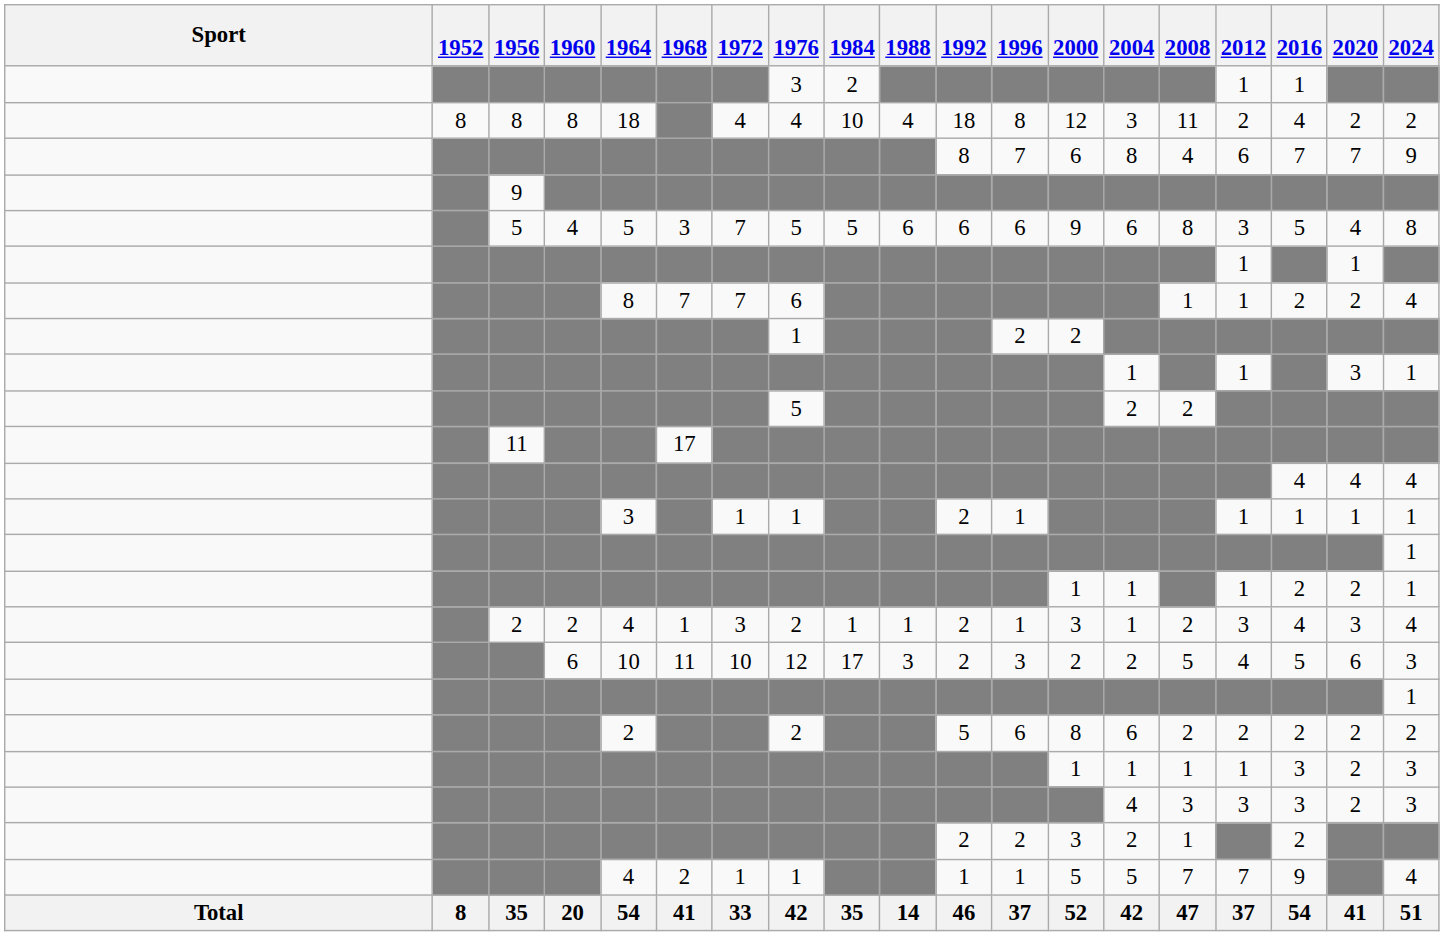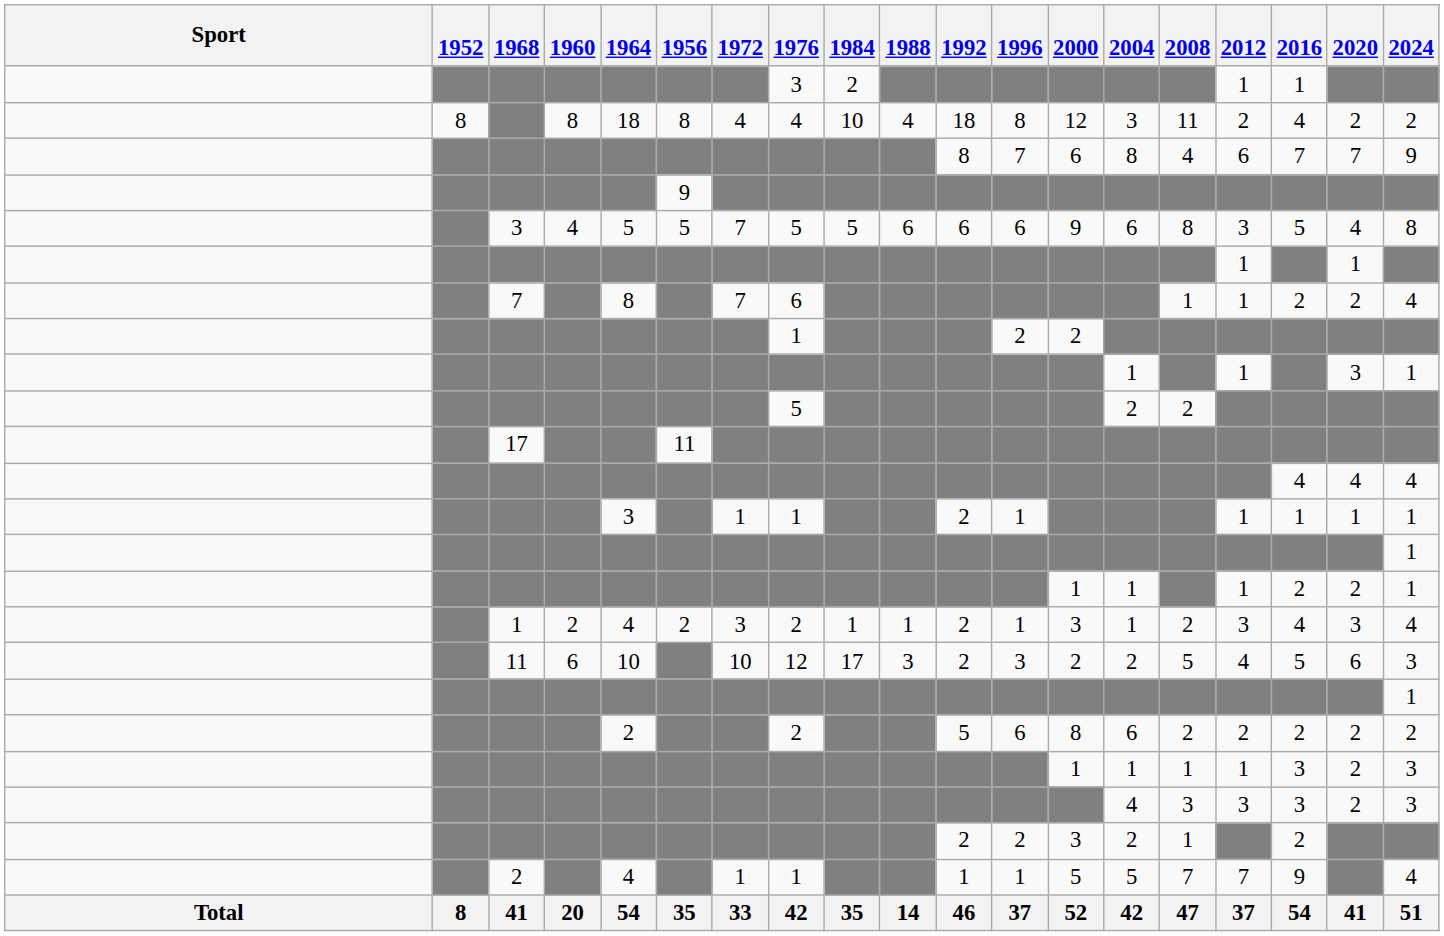columns swapped: 1956 <-> 1968
